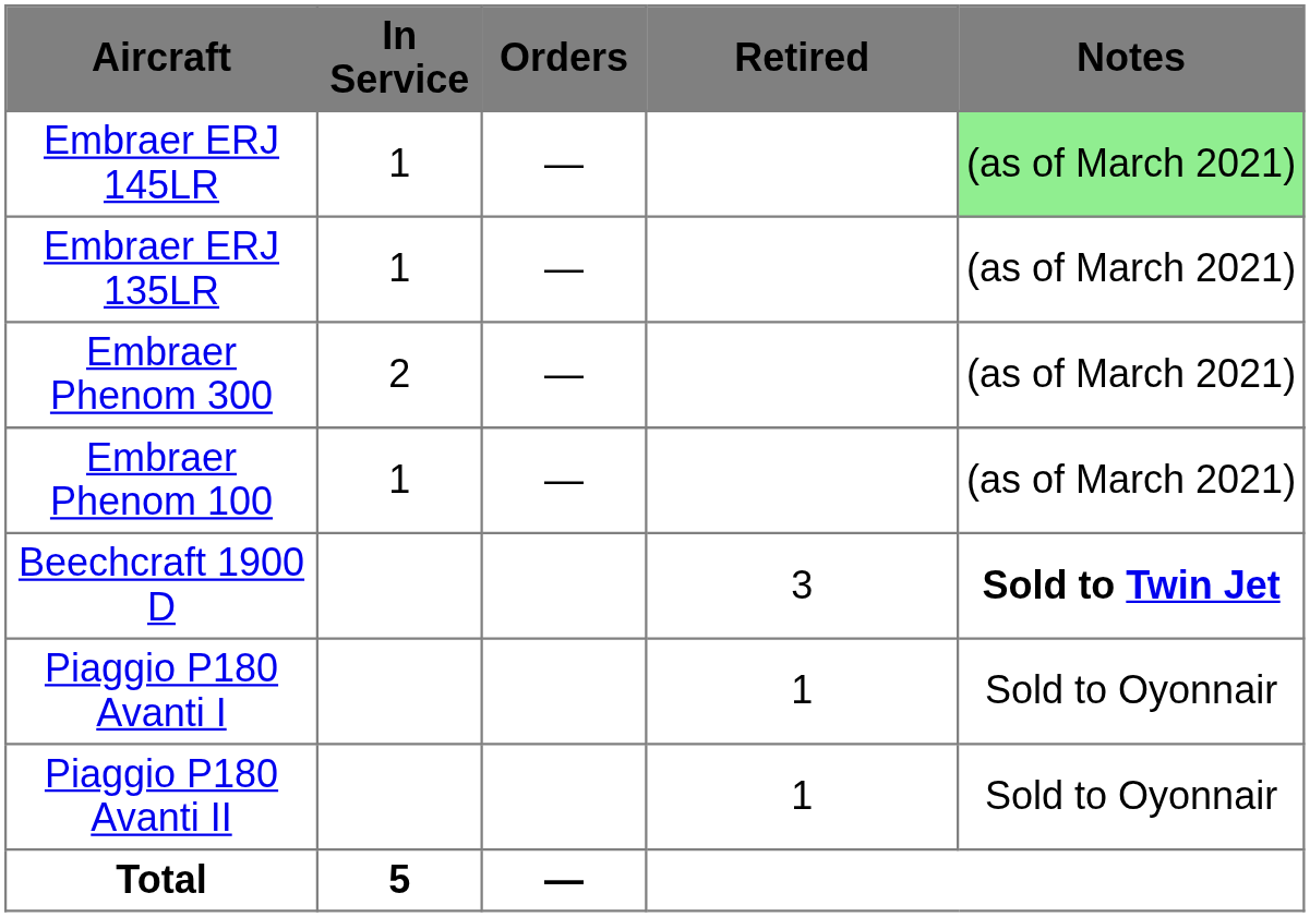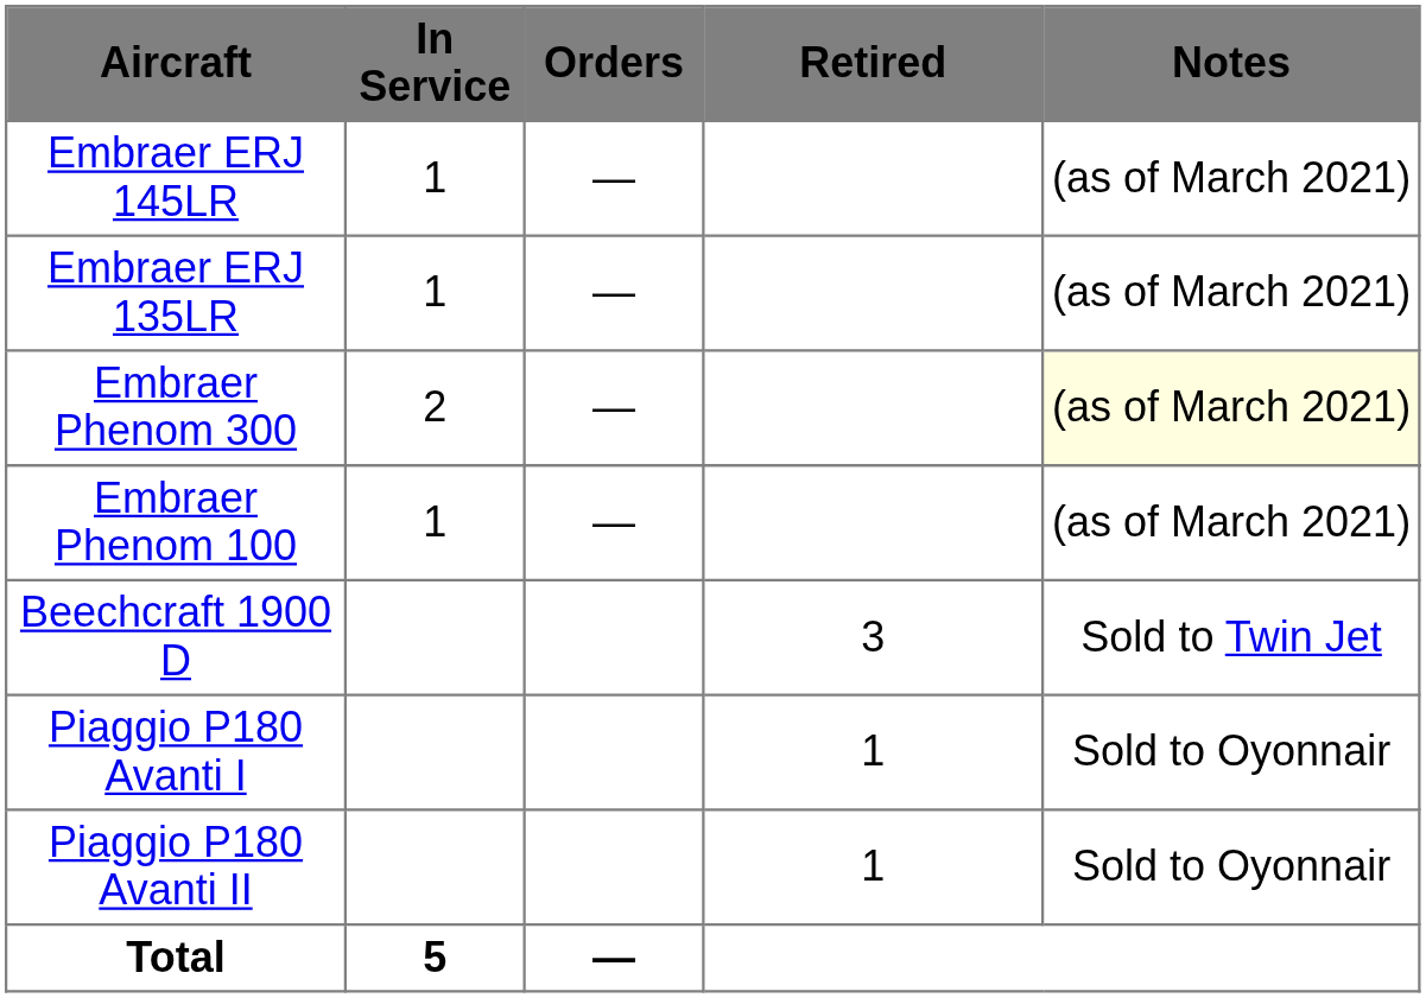Embraer ERJ 145LR | Notes: lightgreen background -> no background
Embraer Phenom 300 | Notes: no background -> lightyellow background
Beechcraft 1900 D | Notes: bold -> normal
